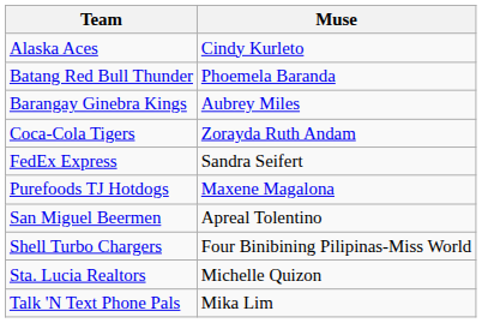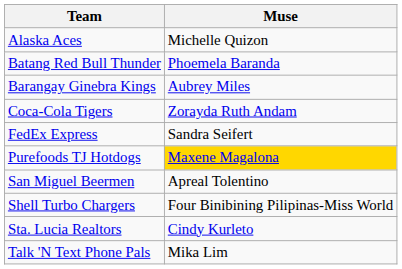Alaska Aces | Muse: Cindy Kurleto -> Michelle Quizon
Purefoods TJ Hotdogs | Muse: no background -> gold background
Sta. Lucia Realtors | Muse: Michelle Quizon -> Cindy Kurleto
